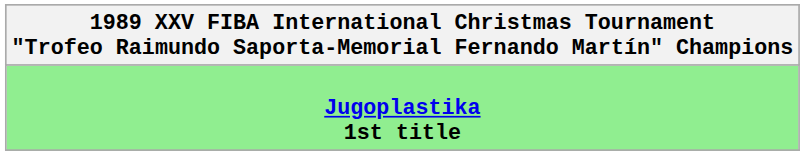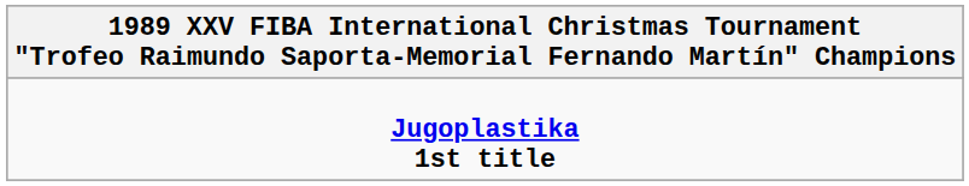row 2 | column 1: lightgreen background -> no background
